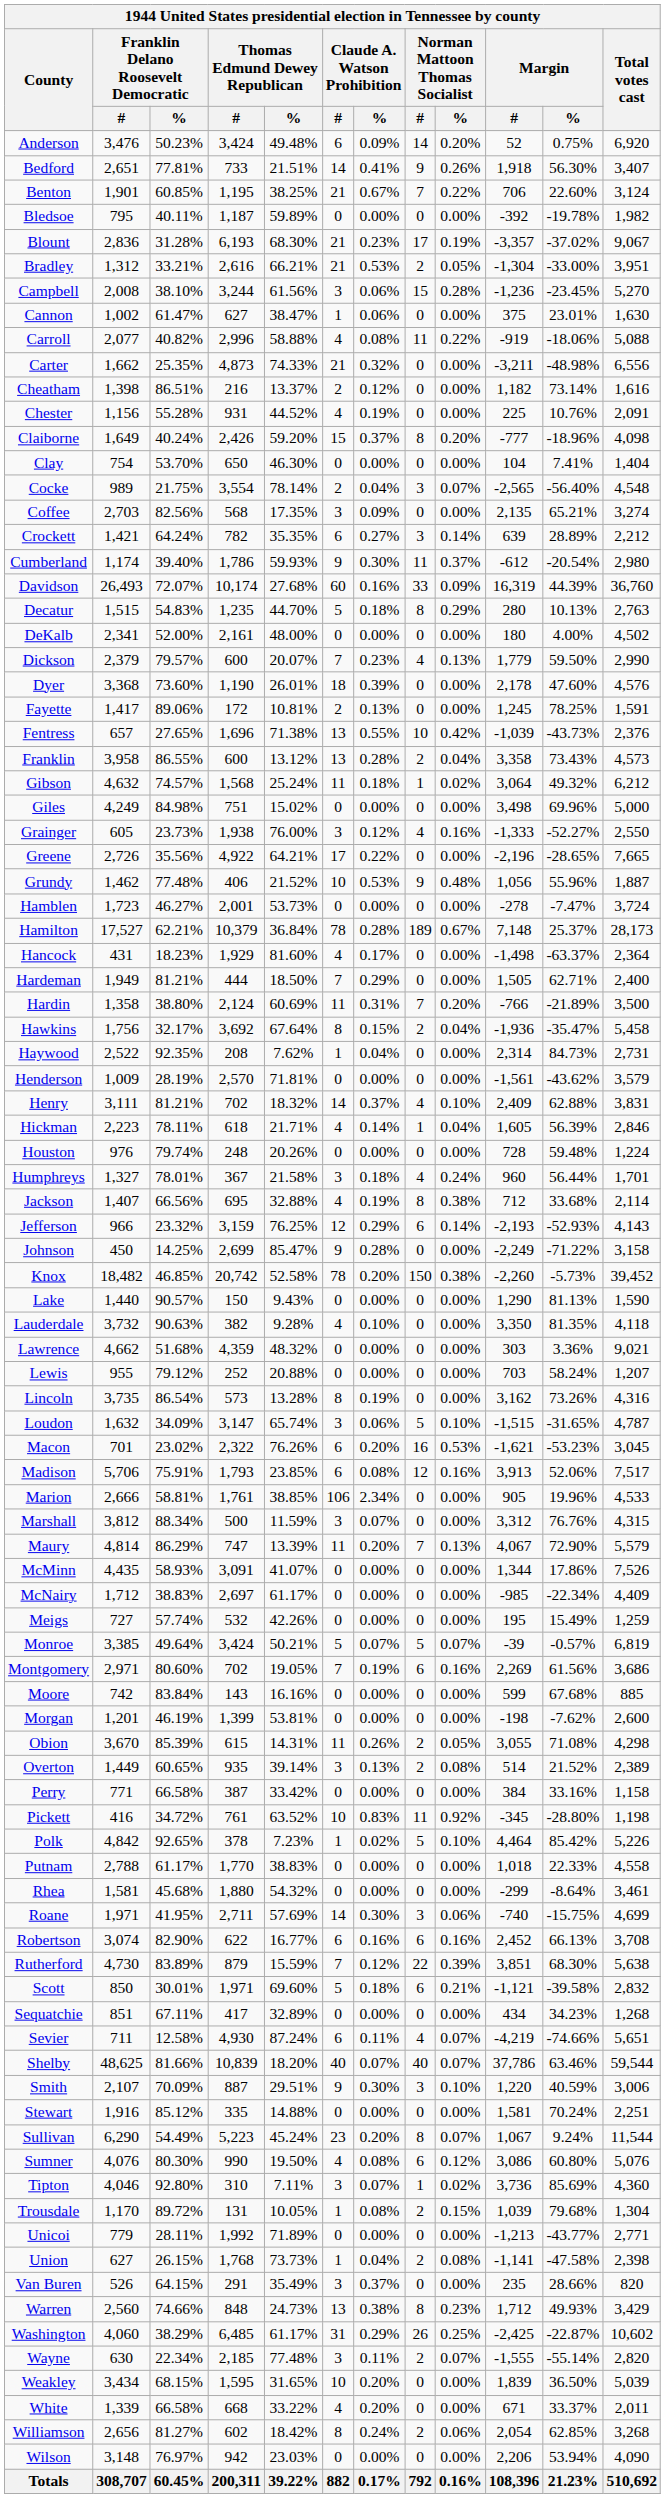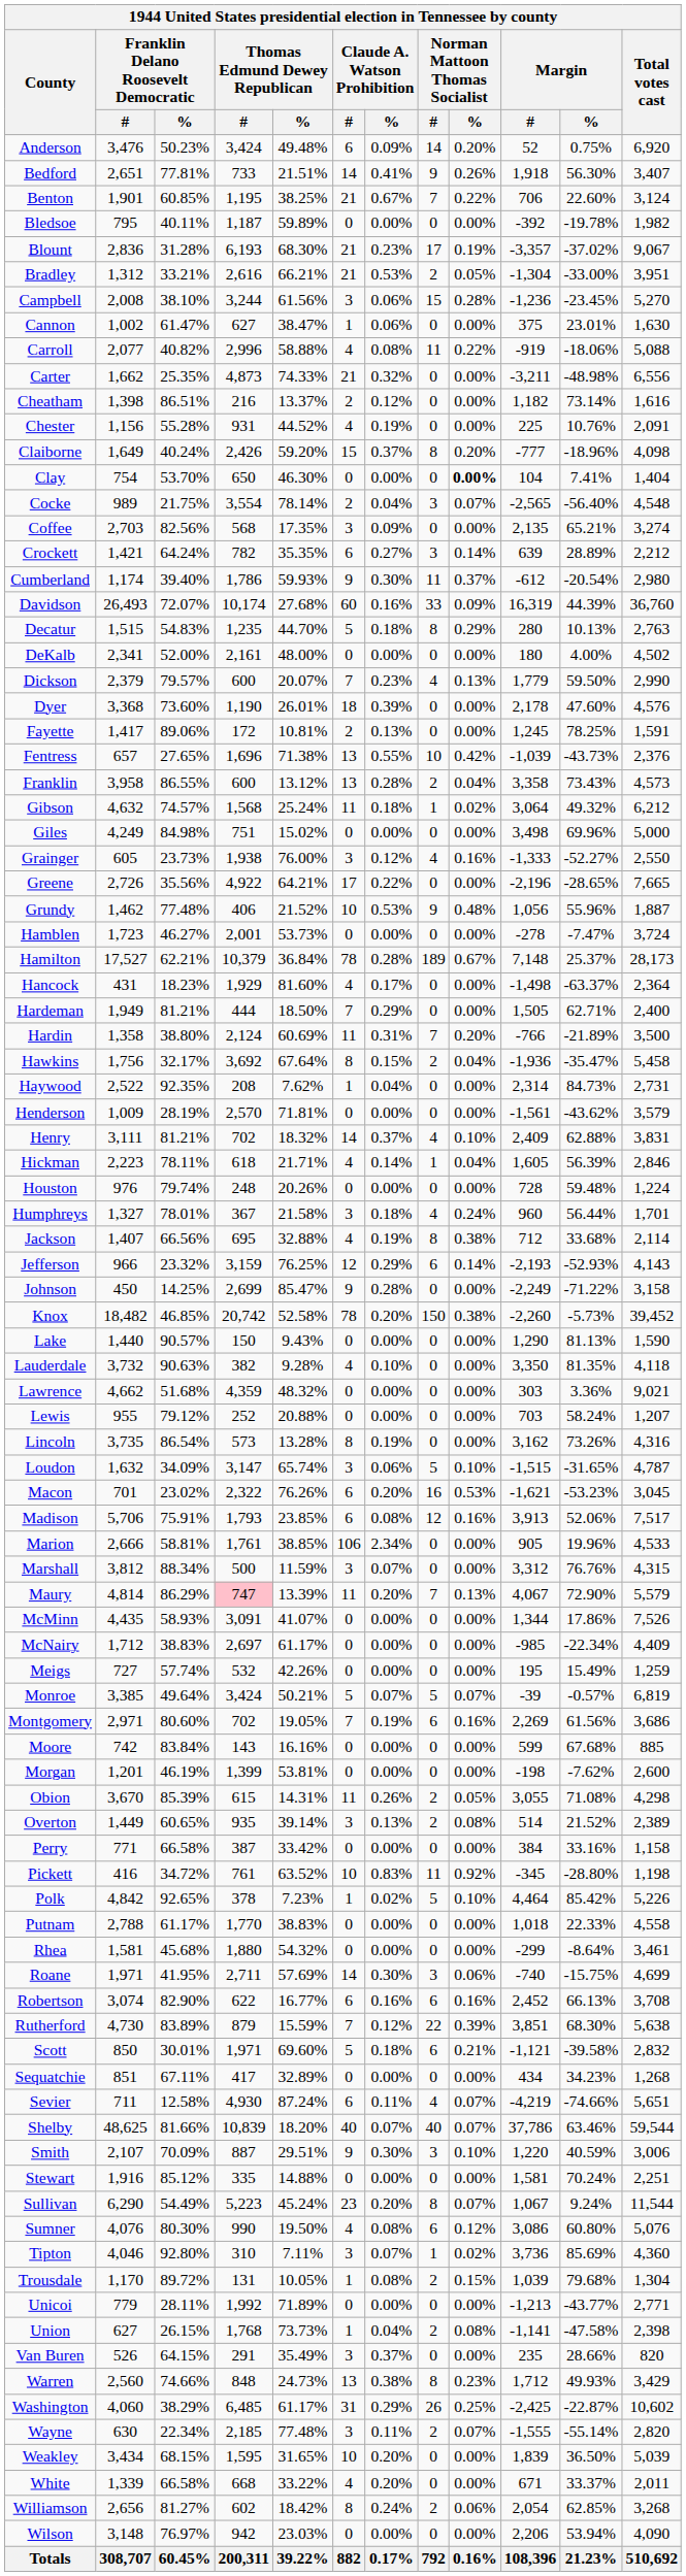Clay | Norman Mattoon Thomas Socialist / %: normal -> bold
Maury | Thomas Edmund Dewey Republican / #: no background -> pink background
